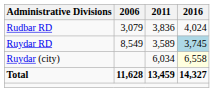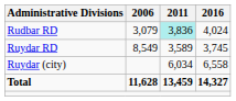Rudbar RD | 2011: no background -> paleturquoise background
Ruydar RD | 2016: lightblue background -> no background
Ruydar (city) | 2016: lightyellow background -> no background
